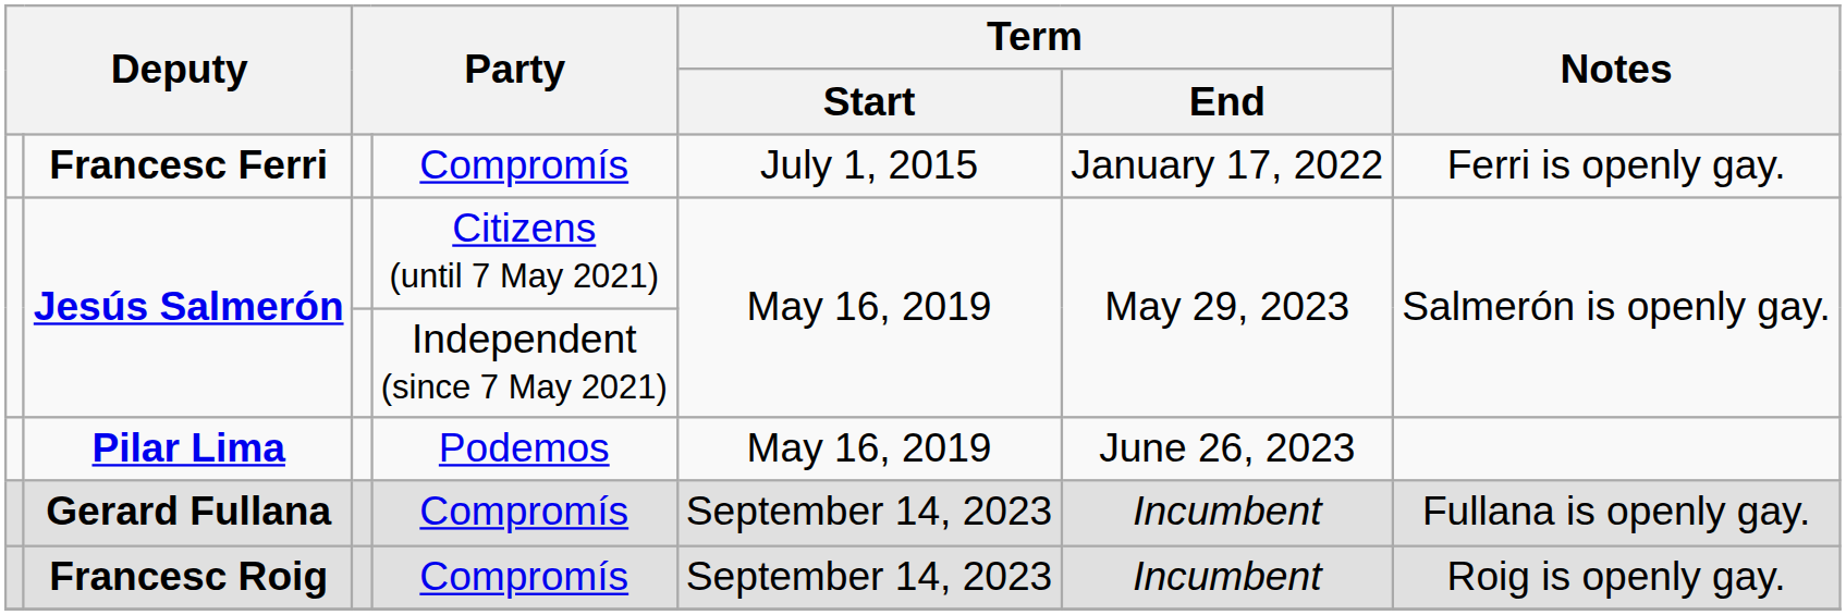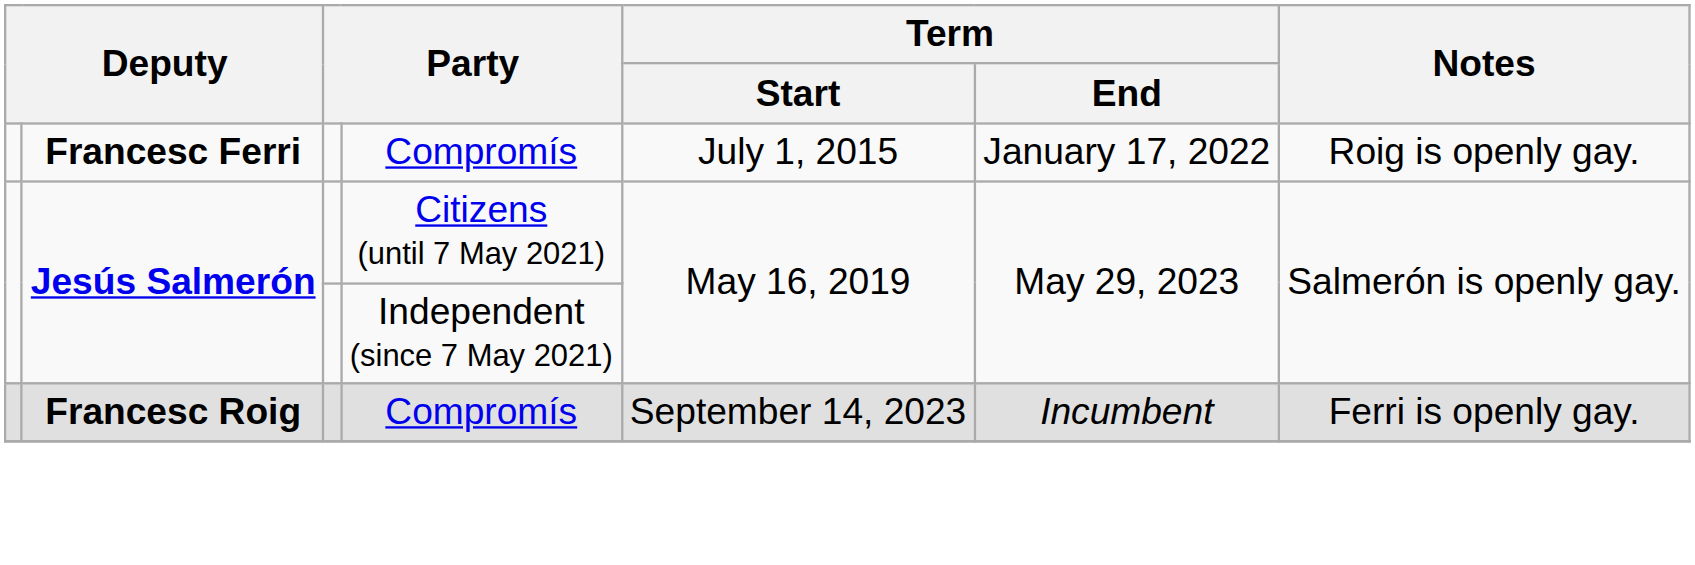Francesc Ferri | Notes: Ferri is openly gay. -> Roig is openly gay.
- row: Pilar Lima | Podemos | May 16, 2019 | June 26, 2023
- row: Gerard Fullana | Compromís | September 14, 2023 | Incumbent | Fullana is openly gay.
Francesc Roig | Notes: Roig is openly gay. -> Ferri is openly gay.
